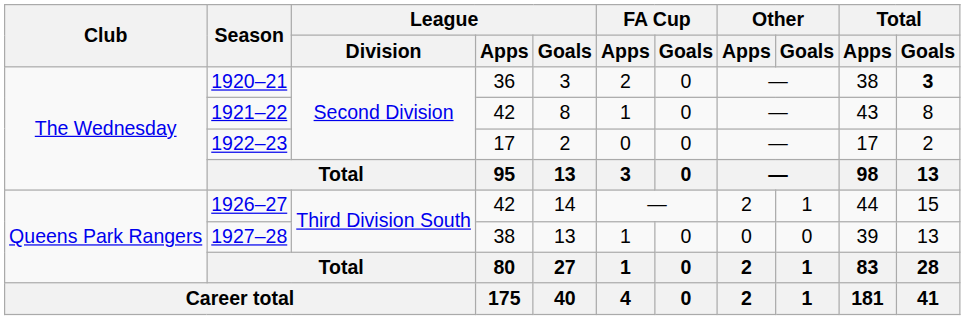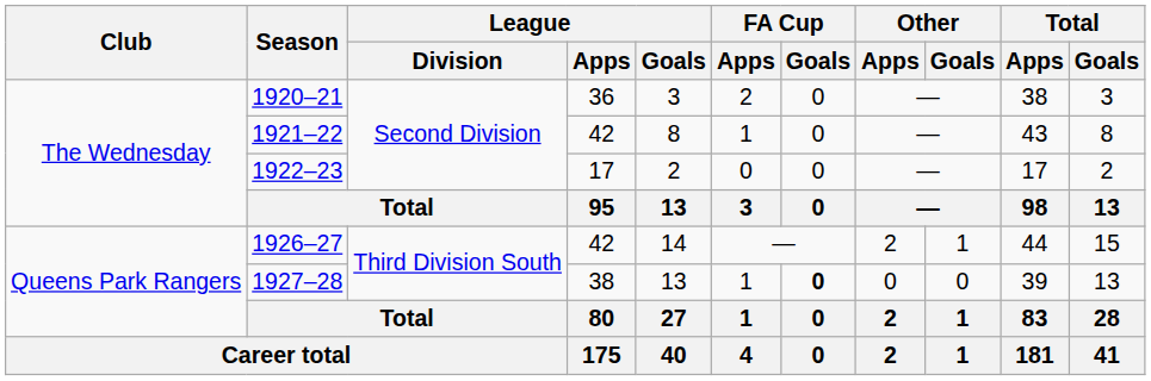1920–21 | Total / Goals: bold -> normal
1927–28 | FA Cup / Goals: normal -> bold
